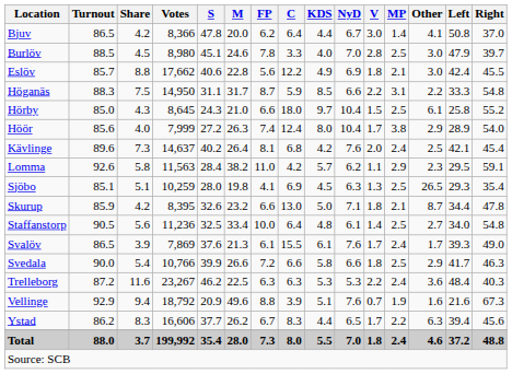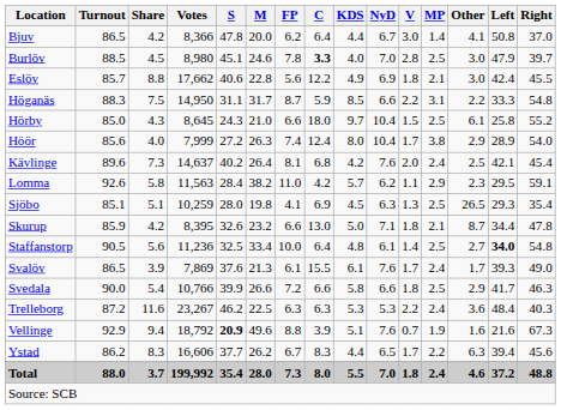Burlöv | C: normal -> bold
Staffanstorp | Left: normal -> bold
Vellinge | S: normal -> bold
